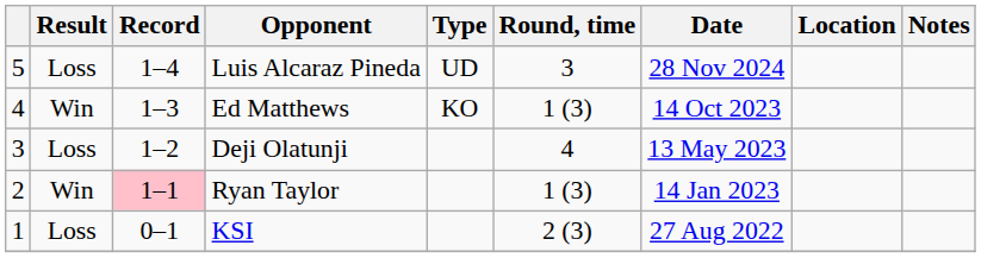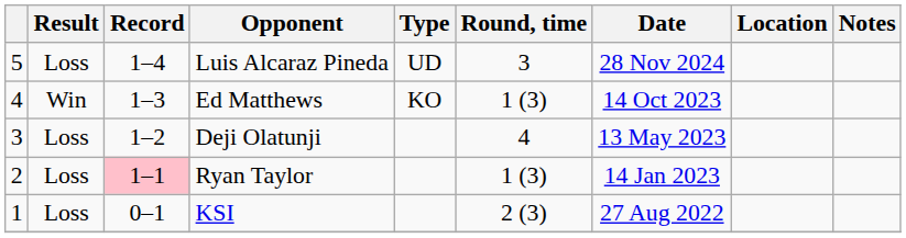Ryan Taylor | Result: Win -> Loss
